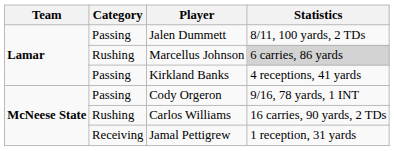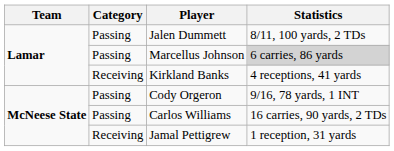Marcellus Johnson | Category: Rushing -> Passing
Kirkland Banks | Category: Passing -> Receiving
Carlos Williams | Category: Rushing -> Passing
